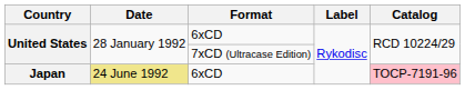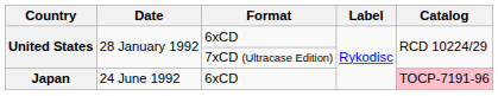Japan | Date: khaki background -> no background
